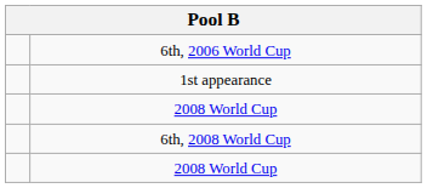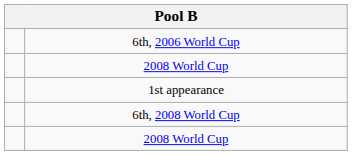row 3 | column 2: 1st appearance -> 2008 World Cup
row 4 | column 2: 2008 World Cup -> 1st appearance
